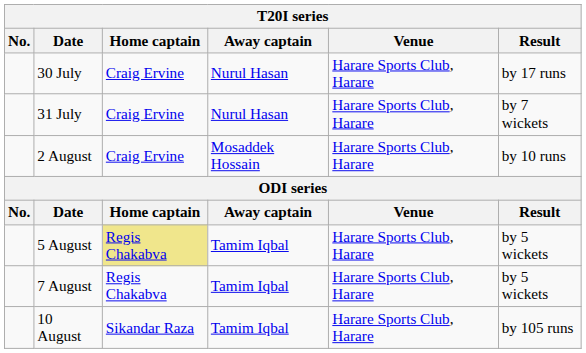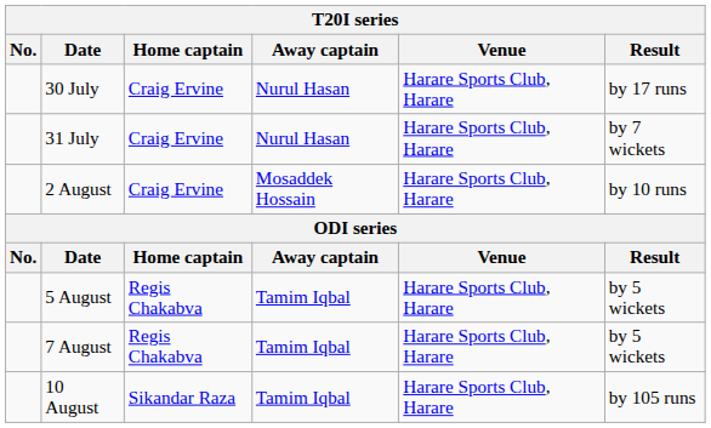5 August | Home captain: khaki background -> no background
